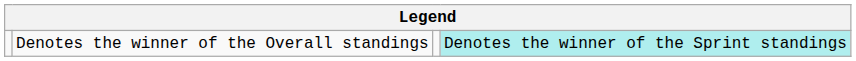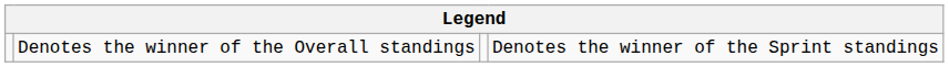row 2 | column 4: paleturquoise background -> no background
